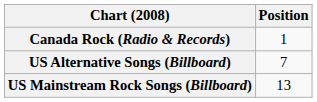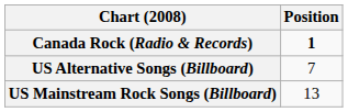Canada Rock (Radio & Records) | Position: normal -> bold
